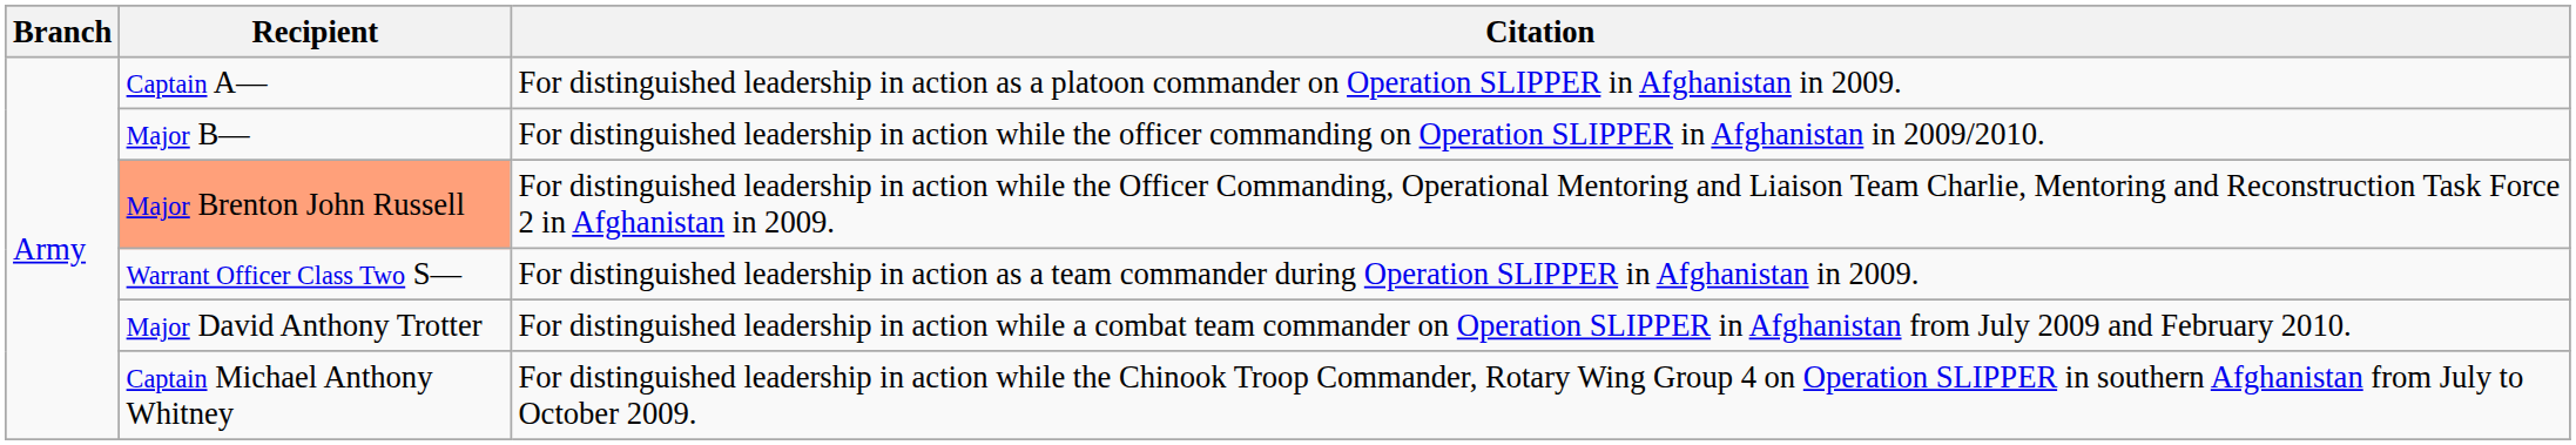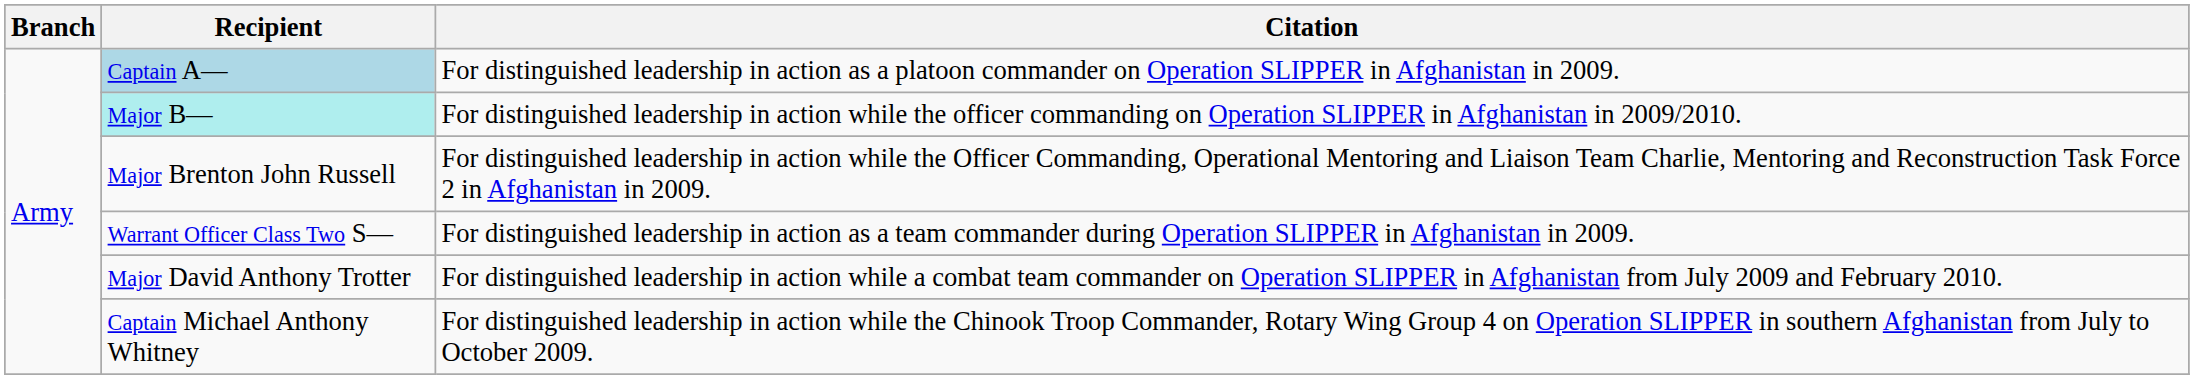Captain A— | Recipient: no background -> lightblue background
Major B— | Recipient: no background -> paleturquoise background
Major Brenton John Russell | Recipient: lightsalmon background -> no background
